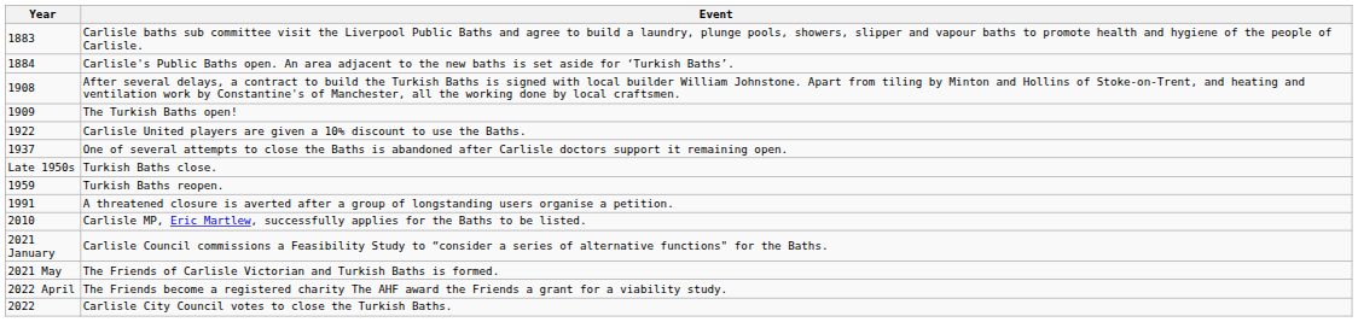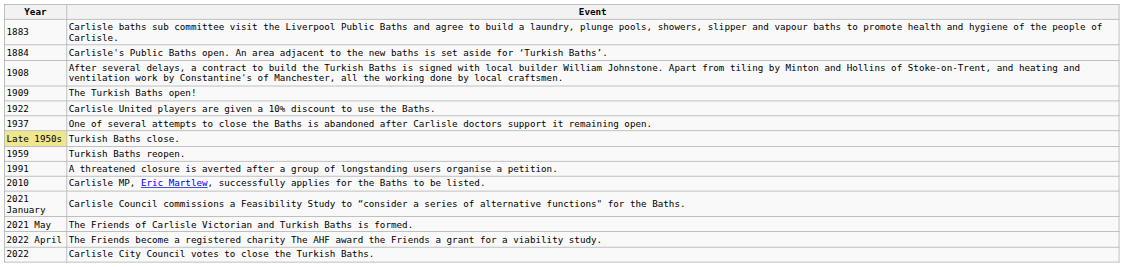Turkish Baths close. | Year: no background -> khaki background
